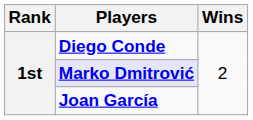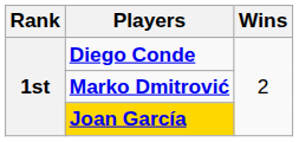Marko Dmitrović | Players: lavender background -> no background
Joan García | Players: no background -> gold background
